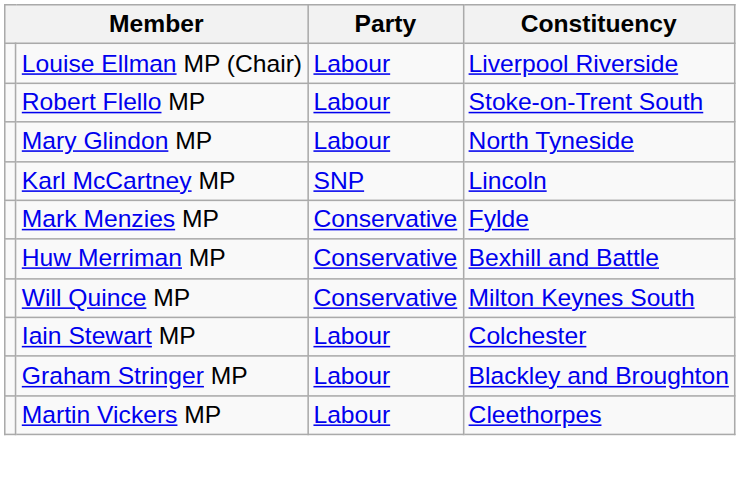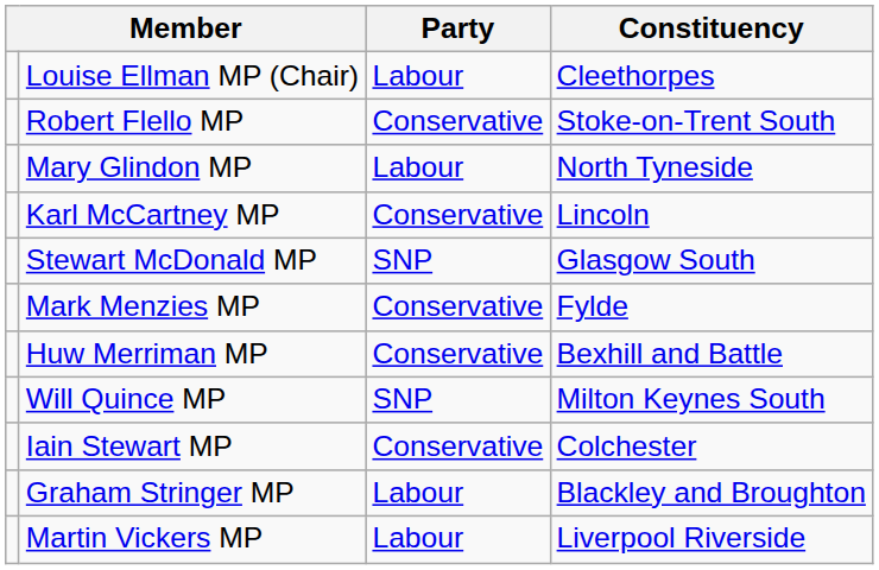Louise Ellman MP (Chair) | Constituency: Liverpool Riverside -> Cleethorpes
Robert Flello MP | Party: Labour -> Conservative
Karl McCartney MP | Party: SNP -> Conservative
+ row: Stewart McDonald MP | SNP | Glasgow South
Will Quince MP | Party: Conservative -> SNP
Iain Stewart MP | Party: Labour -> Conservative
Martin Vickers MP | Constituency: Cleethorpes -> Liverpool Riverside
